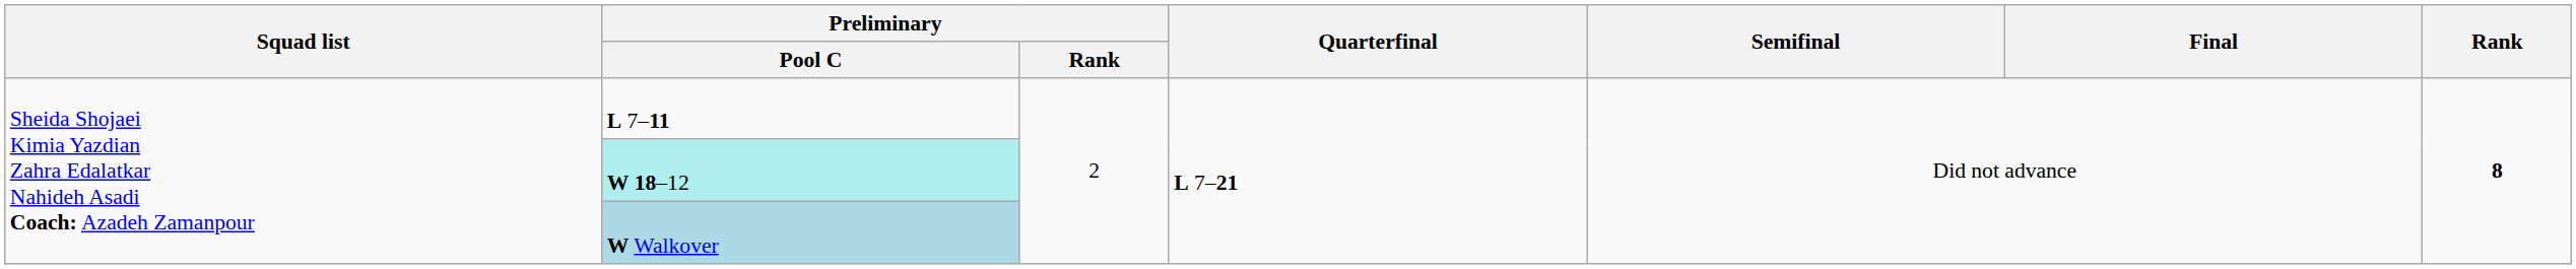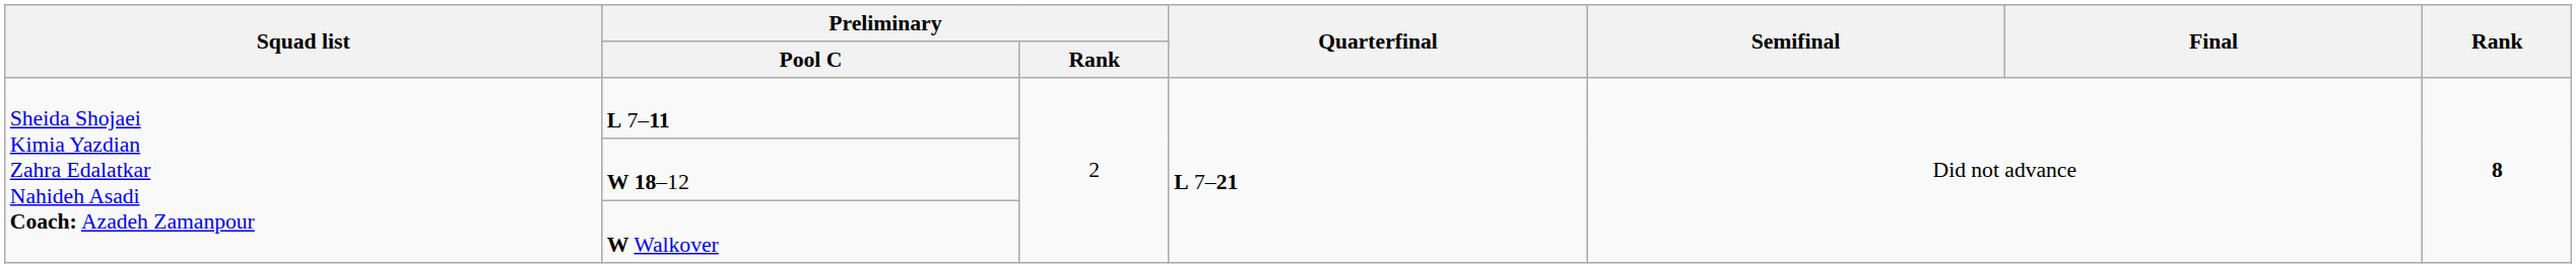W 18–12 | Preliminary / Pool C: paleturquoise background -> no background
W Walkover | Preliminary / Pool C: lightblue background -> no background
